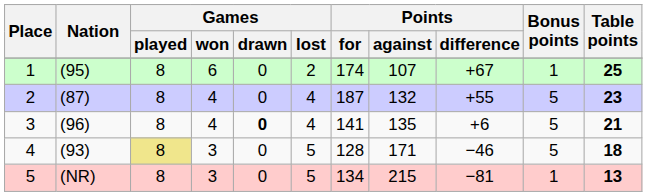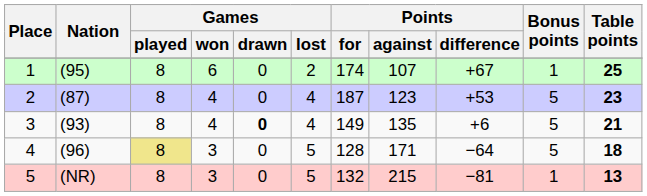row 4 | Points / against: 132 -> 123
row 4 | Points / difference: +55 -> +53
row 5 | Nation: (96) -> (93)
row 5 | Points / for: 141 -> 149
row 6 | Nation: (93) -> (96)
row 6 | Points / difference: −46 -> −64
row 7 | Points / for: 134 -> 132
